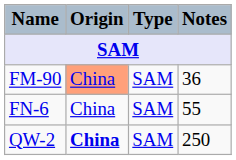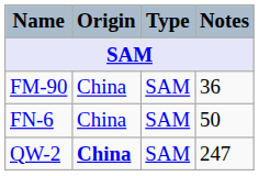FM-90 | Origin: lightsalmon background -> no background
FN-6 | Notes: 55 -> 50
QW-2 | Notes: 250 -> 247
